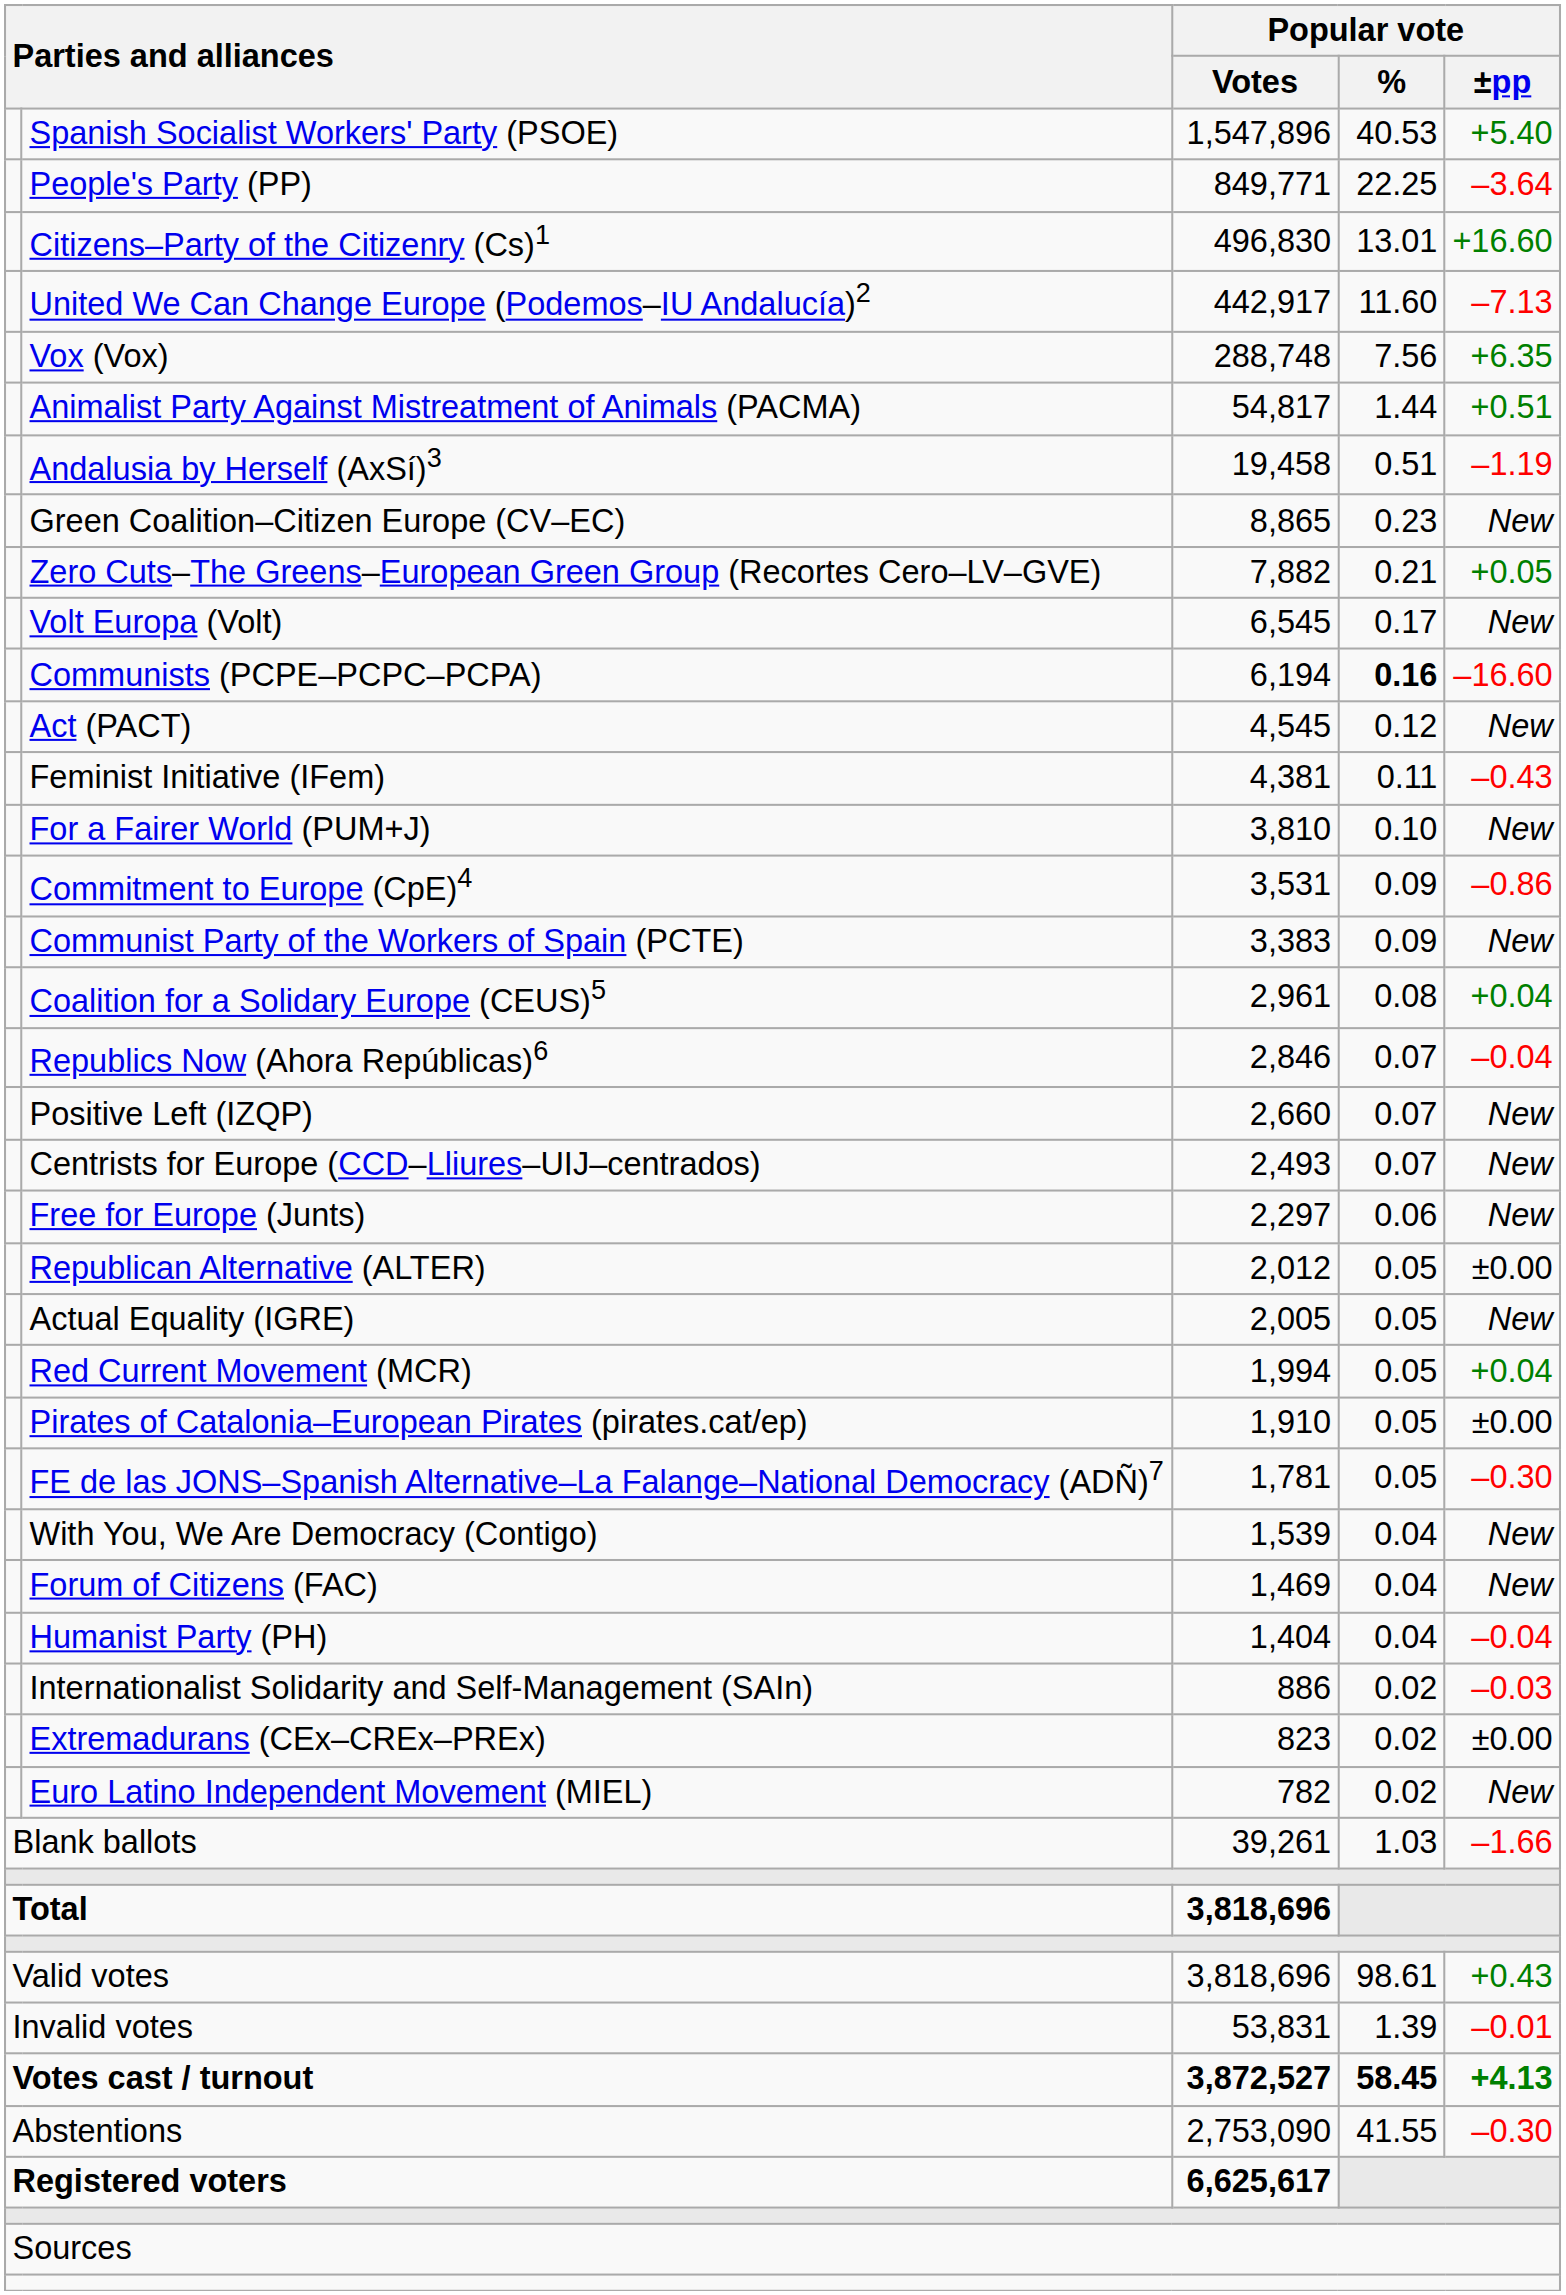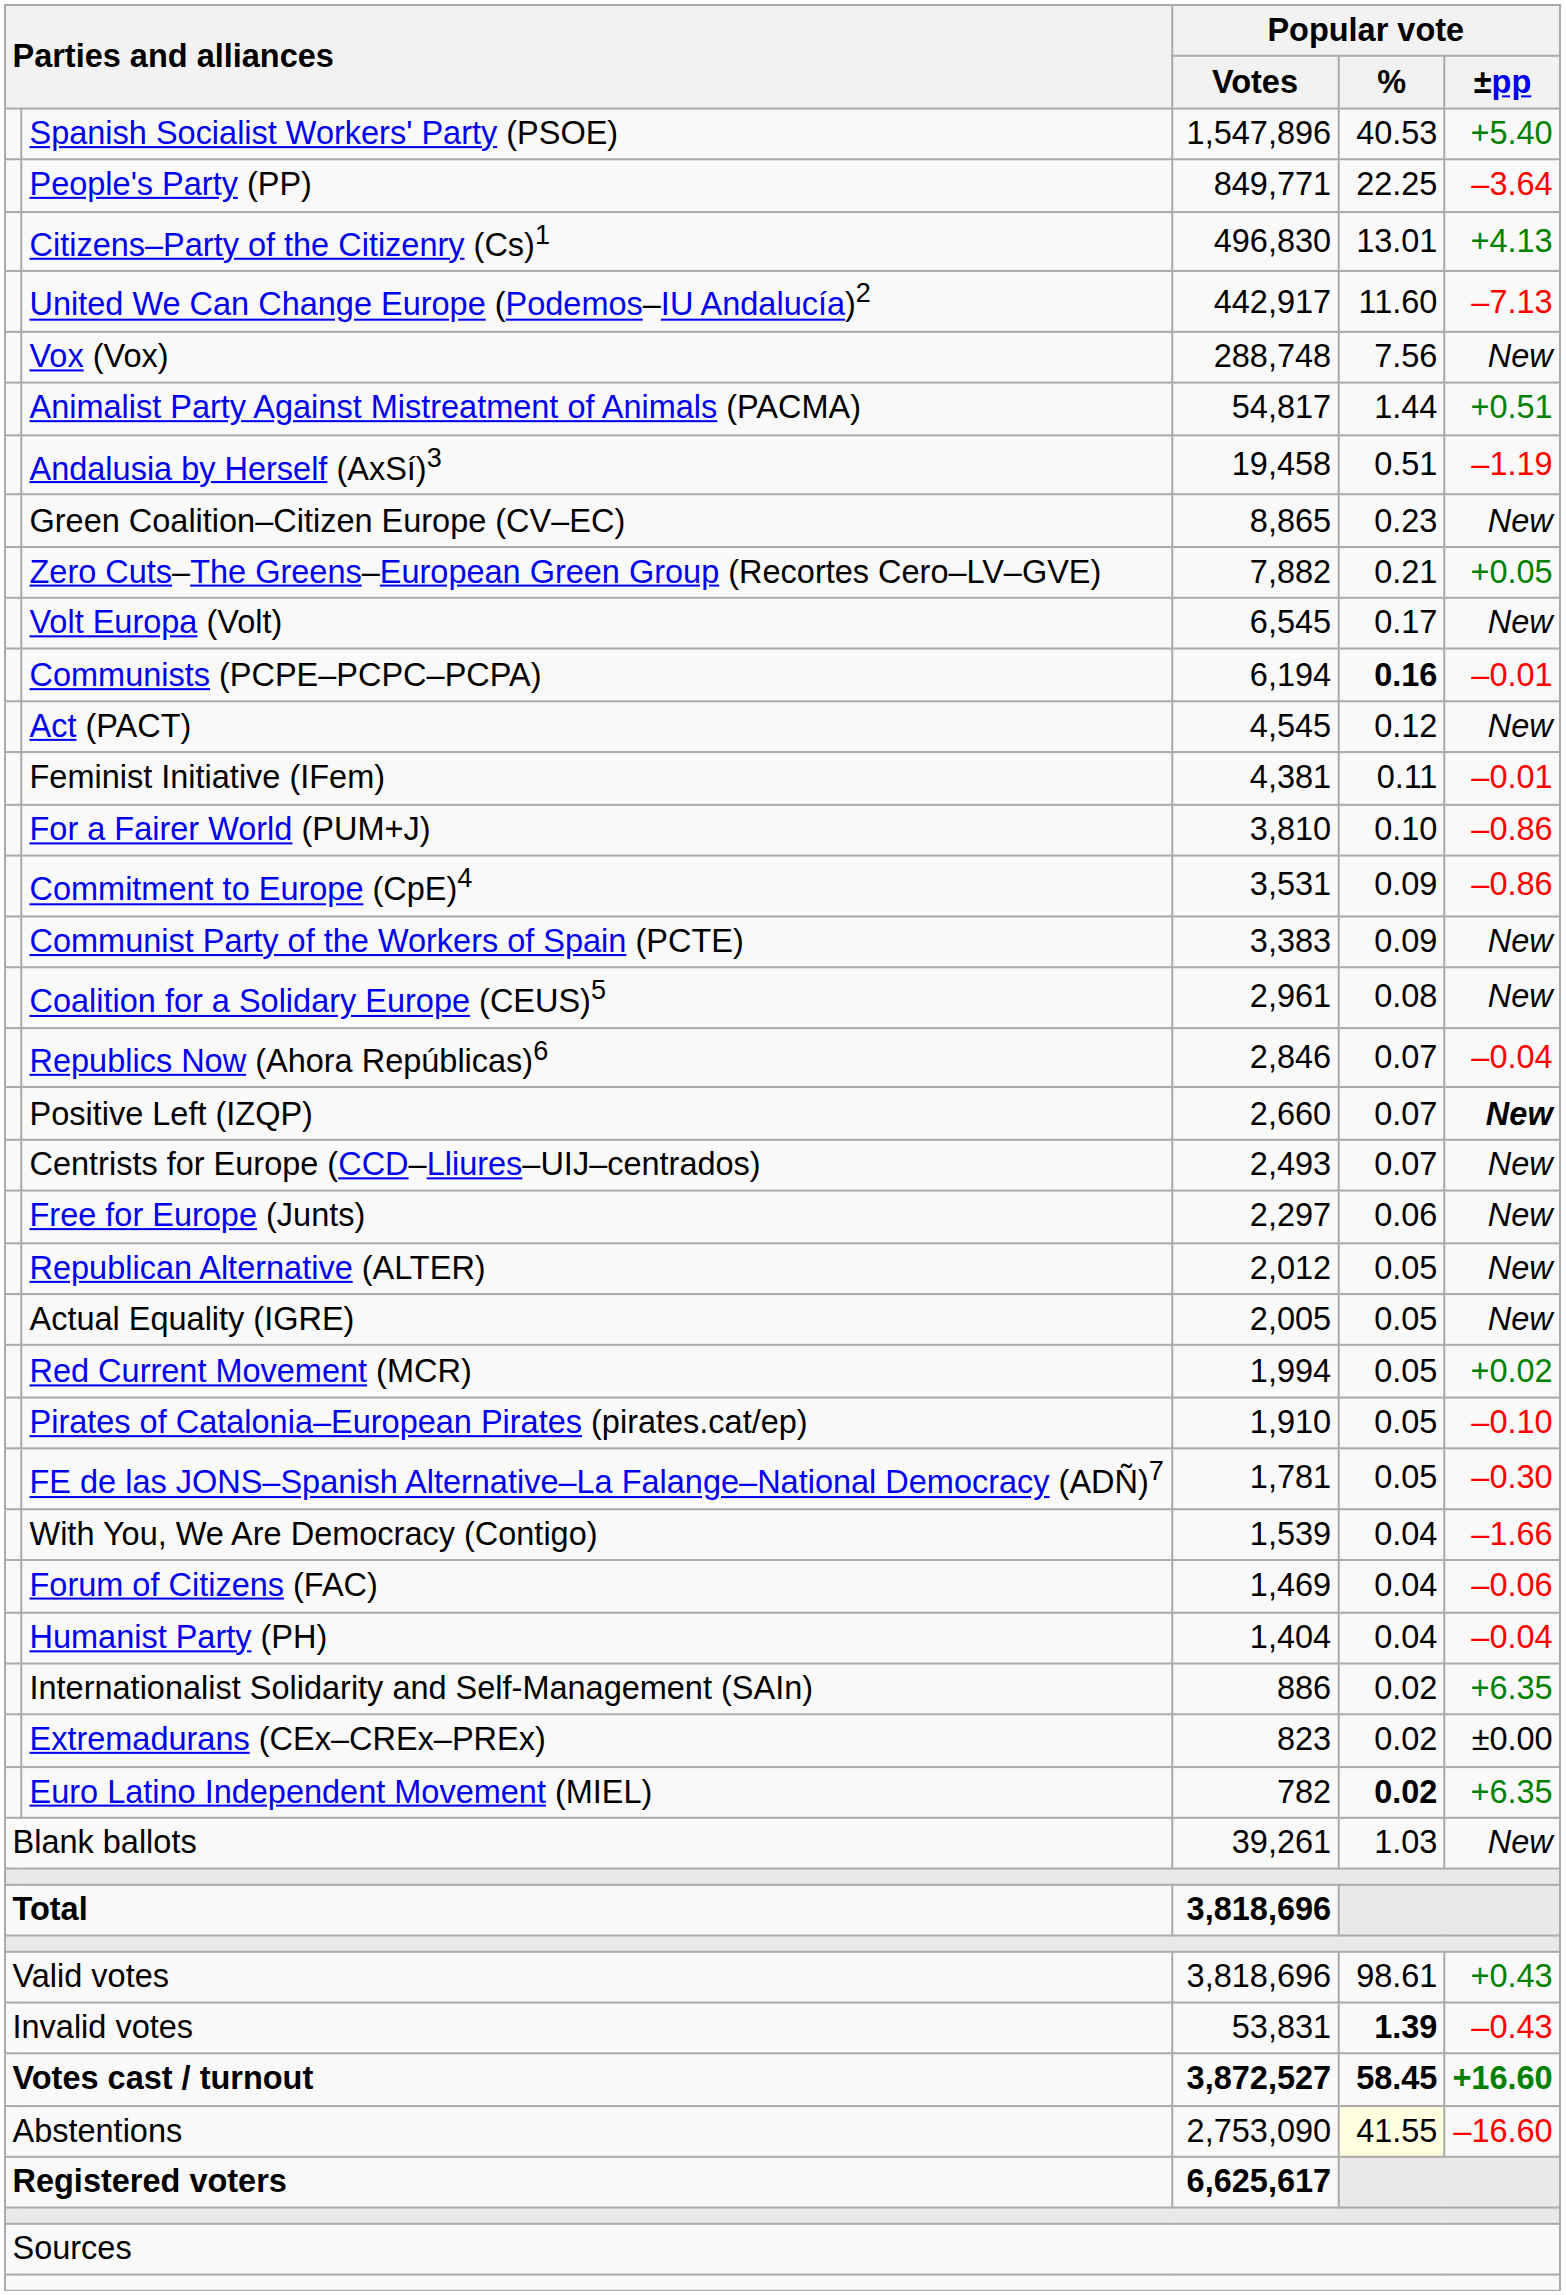Citizens–Party of the Citizenry (Cs)1 | Popular vote / ±pp: +16.60 -> +4.13
Vox (Vox) | Popular vote / ±pp: +6.35 -> New
Communists (PCPE–PCPC–PCPA) | Popular vote / ±pp: –16.60 -> –0.01
Feminist Initiative (IFem) | Popular vote / ±pp: –0.43 -> –0.01
For a Fairer World (PUM+J) | Popular vote / ±pp: New -> –0.86
Coalition for a Solidary Europe (CEUS)5 | Popular vote / ±pp: +0.04 -> New
Positive Left (IZQP) | Popular vote / ±pp: normal -> bold
Republican Alternative (ALTER) | Popular vote / ±pp: ±0.00 -> New
Red Current Movement (MCR) | Popular vote / ±pp: +0.04 -> +0.02
Pirates of Catalonia–European Pirates (pirates.cat/ep) | Popular vote / ±pp: ±0.00 -> –0.10
With You, We Are Democracy (Contigo) | Popular vote / ±pp: New -> –1.66
Forum of Citizens (FAC) | Popular vote / ±pp: New -> –0.06
Internationalist Solidarity and Self-Management (SAIn) | Popular vote / ±pp: –0.03 -> +6.35
Euro Latino Independent Movement (MIEL) | Popular vote / %: normal -> bold
Euro Latino Independent Movement (MIEL) | Popular vote / ±pp: New -> +6.35
Blank ballots | Popular vote / ±pp: –1.66 -> New
Invalid votes | Popular vote / %: normal -> bold
Invalid votes | Popular vote / ±pp: –0.01 -> –0.43
Votes cast / turnout | Popular vote / ±pp: +4.13 -> +16.60
Abstentions | Popular vote / %: no background -> lightyellow background
Abstentions | Popular vote / ±pp: –0.30 -> –16.60
